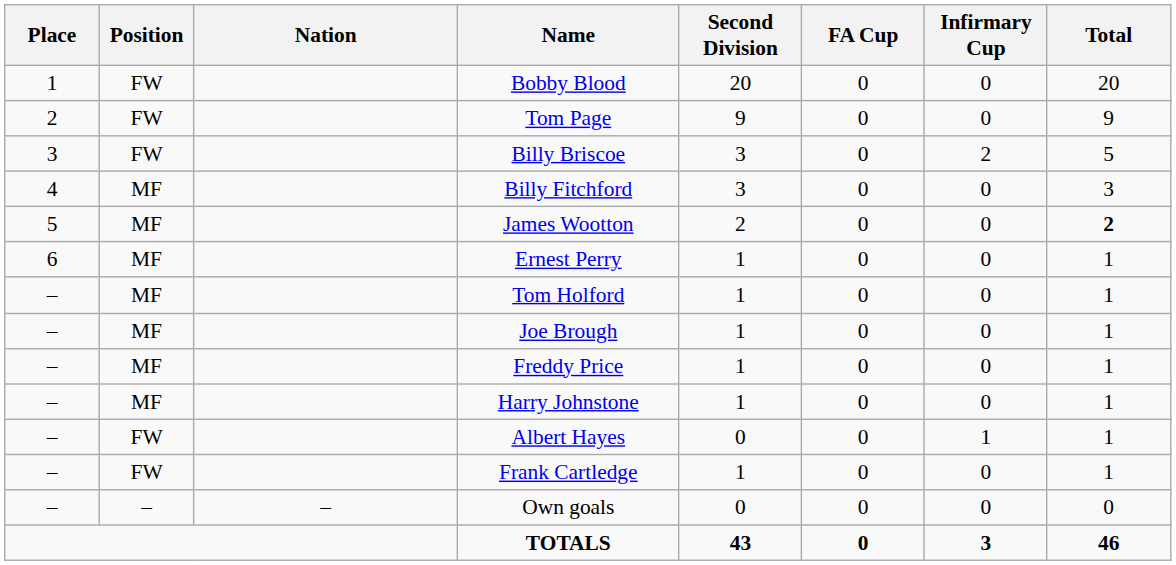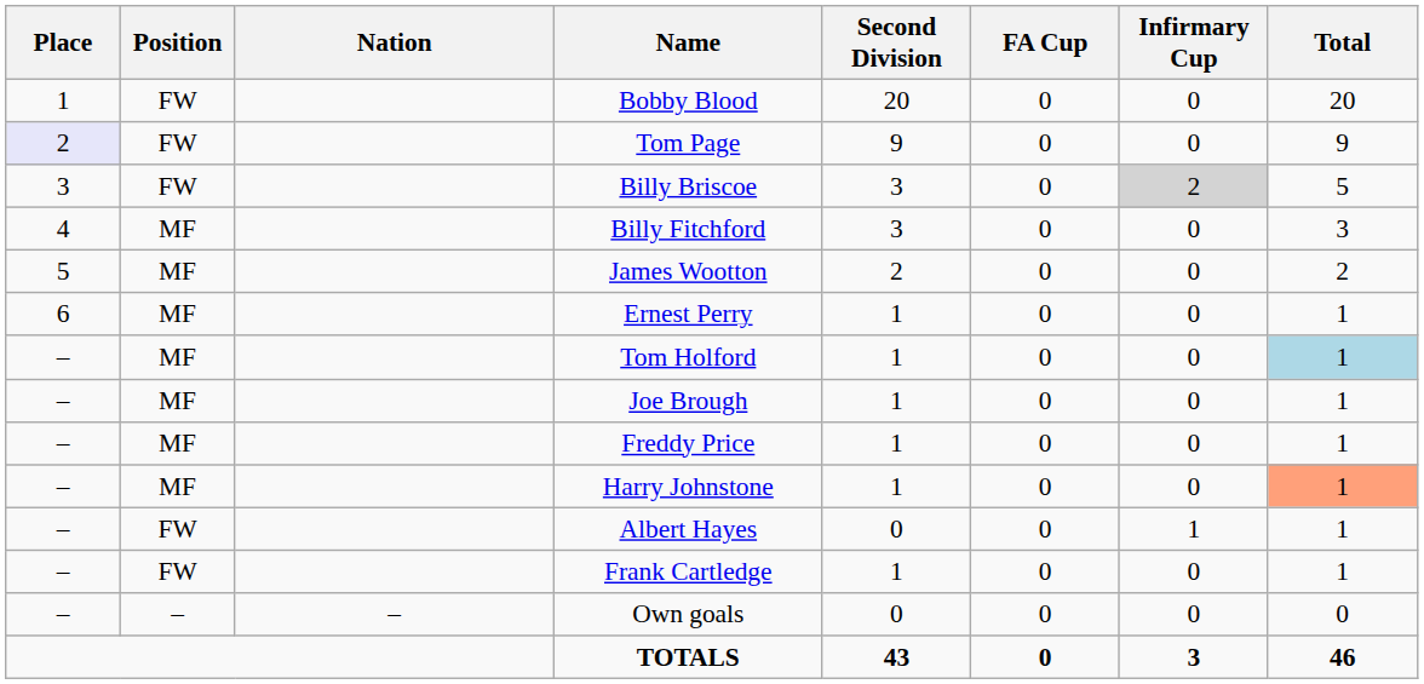Tom Page | Place: no background -> lavender background
Billy Briscoe | Infirmary Cup: no background -> lightgrey background
James Wootton | Total: bold -> normal
Tom Holford | Total: no background -> lightblue background
Harry Johnstone | Total: no background -> lightsalmon background
